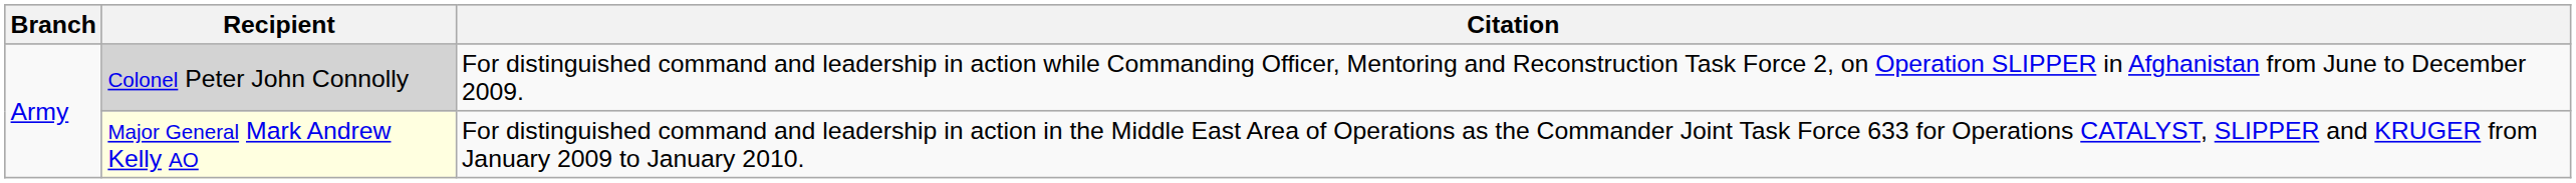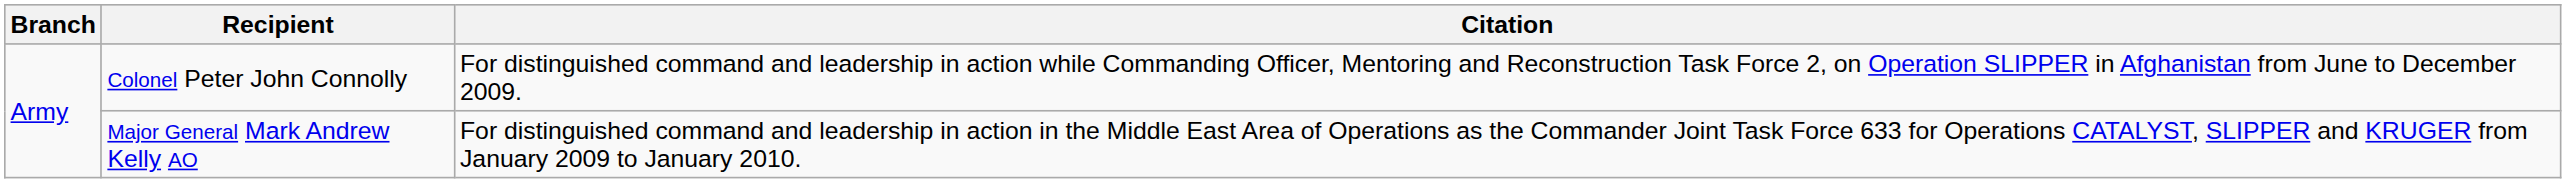Colonel Peter John Connolly | Recipient: lightgrey background -> no background
Major General Mark Andrew Kelly AO | Recipient: lightyellow background -> no background
